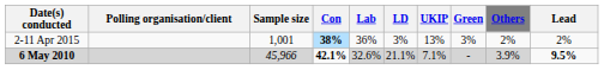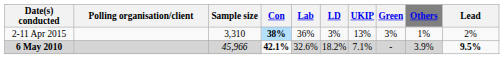2-11 Apr 2015 | Sample size: 1,001 -> 3,310
2-11 Apr 2015 | Others: 2% -> 1%
6 May 2010 | LD: 21.1% -> 18.2%
